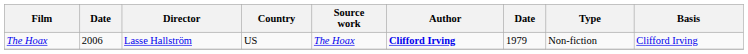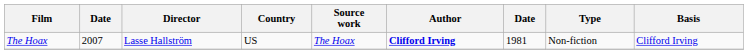row 2 | column 2: 2006 -> 2007
row 2 | column 7: 1979 -> 1981
